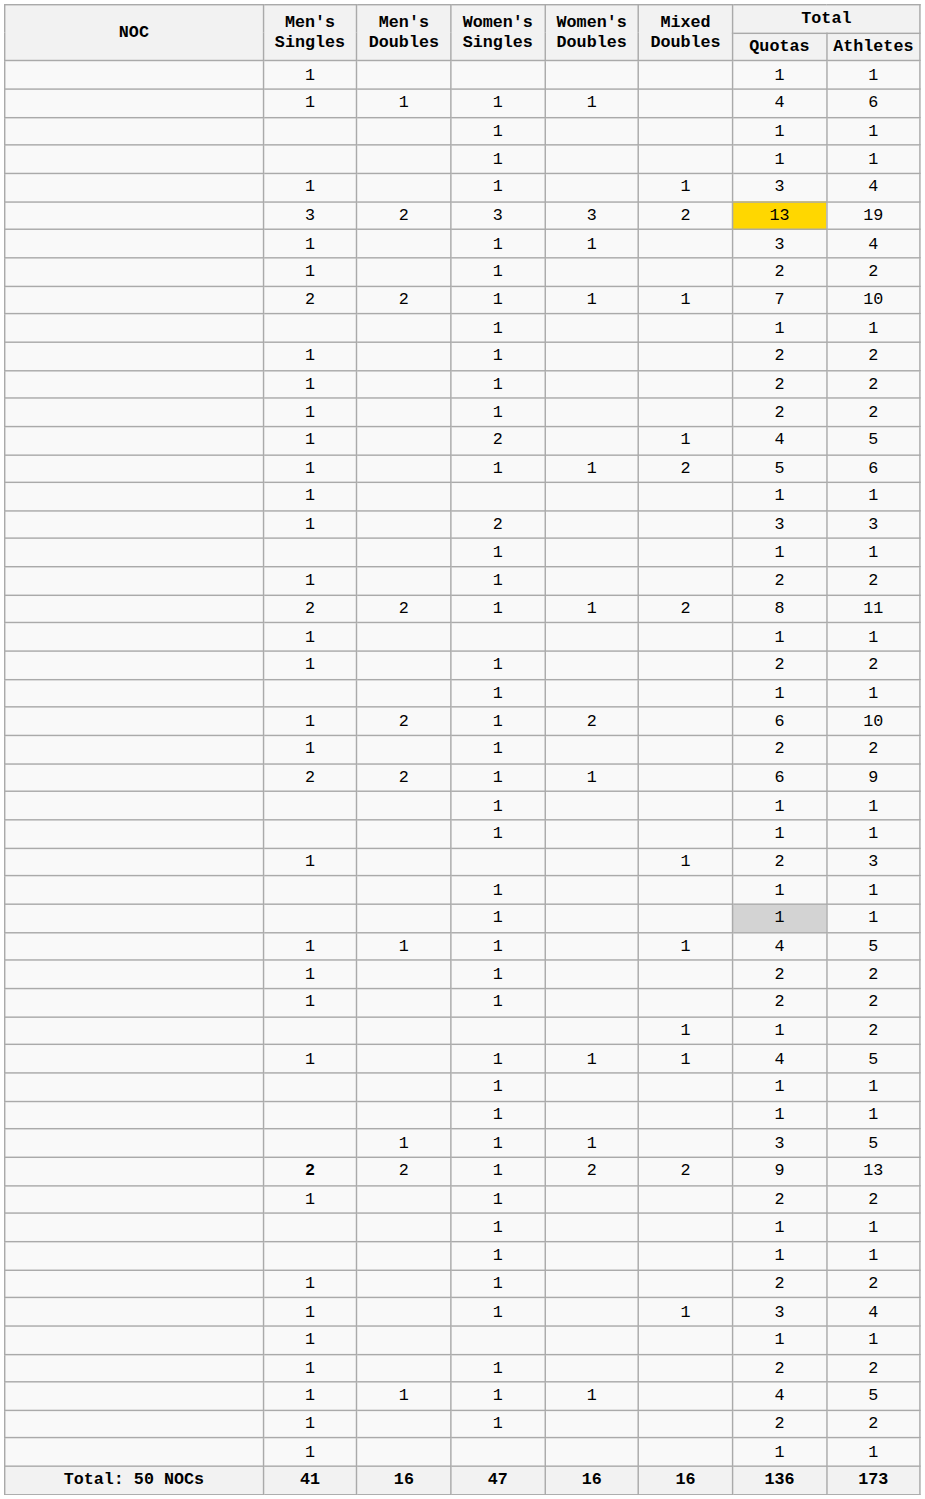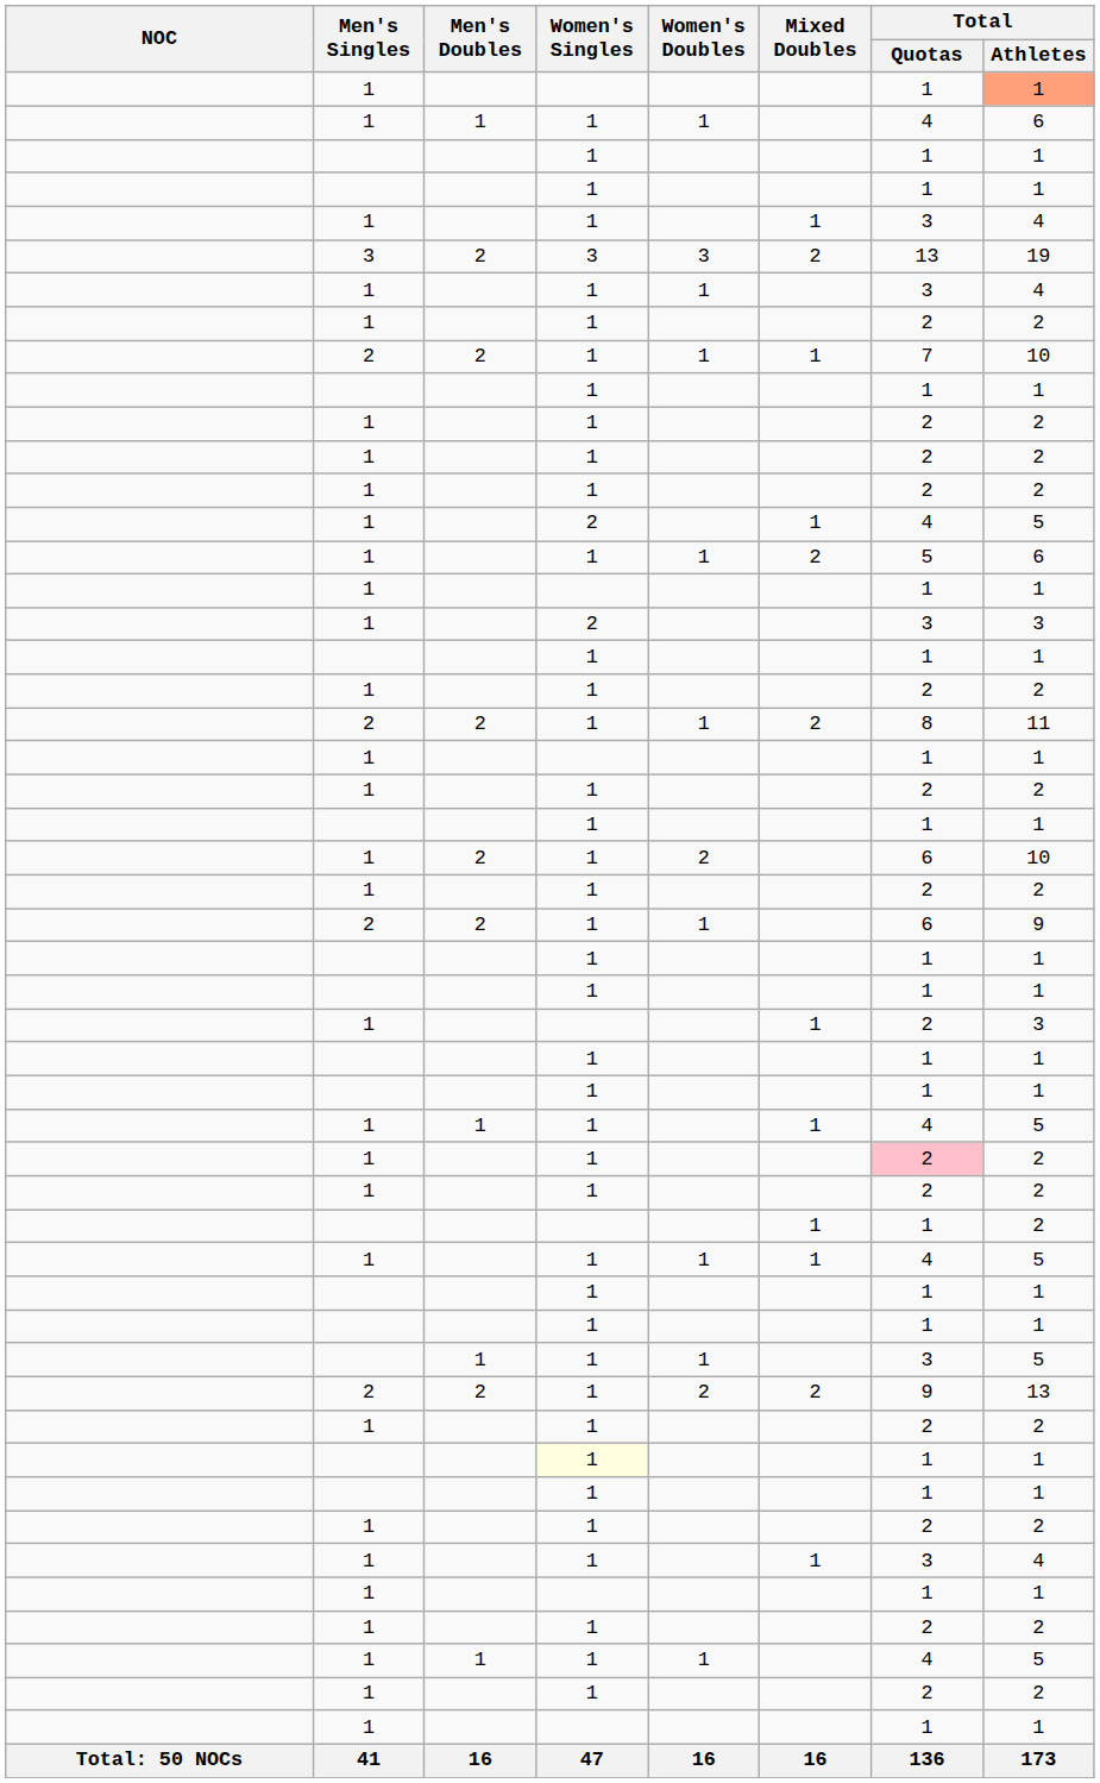row 3 | Total / Athletes: no background -> lightsalmon background
row 8 | Total / Quotas: gold background -> no background
row 33 | Total / Quotas: lightgrey background -> no background
row 35 | Total / Quotas: no background -> pink background
row 42 | Men's Singles: bold -> normal
row 44 | Women's Singles: no background -> lightyellow background
